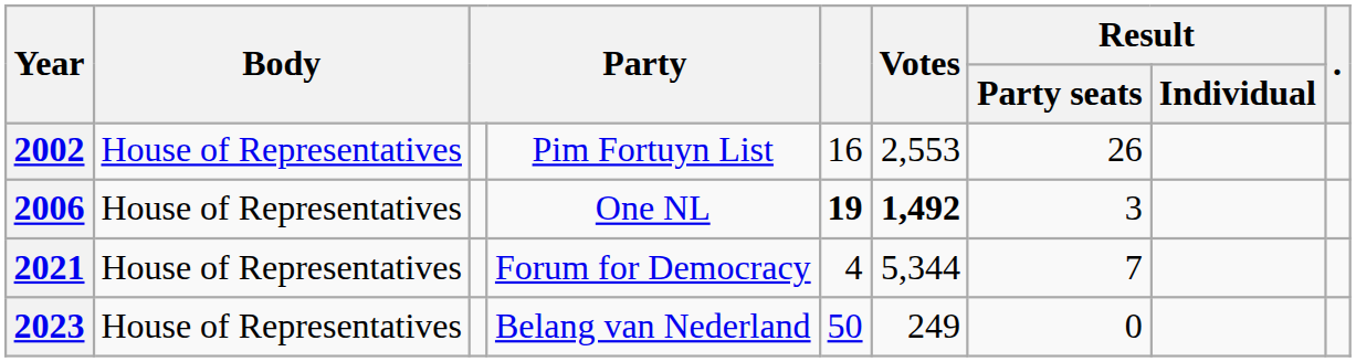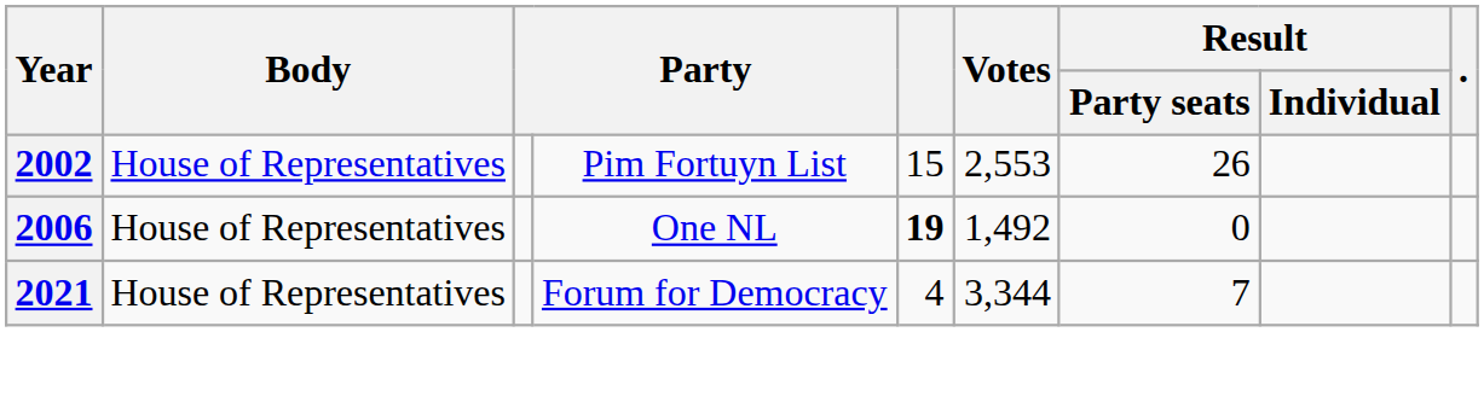2002 | column 5: 16 -> 15
2006 | Votes: bold -> normal
2006 | Result / Party seats: 3 -> 0
2021 | Votes: 5,344 -> 3,344
- row: 2023 | House of Representatives | Belang van Nederland | 50 | 249 | 0
